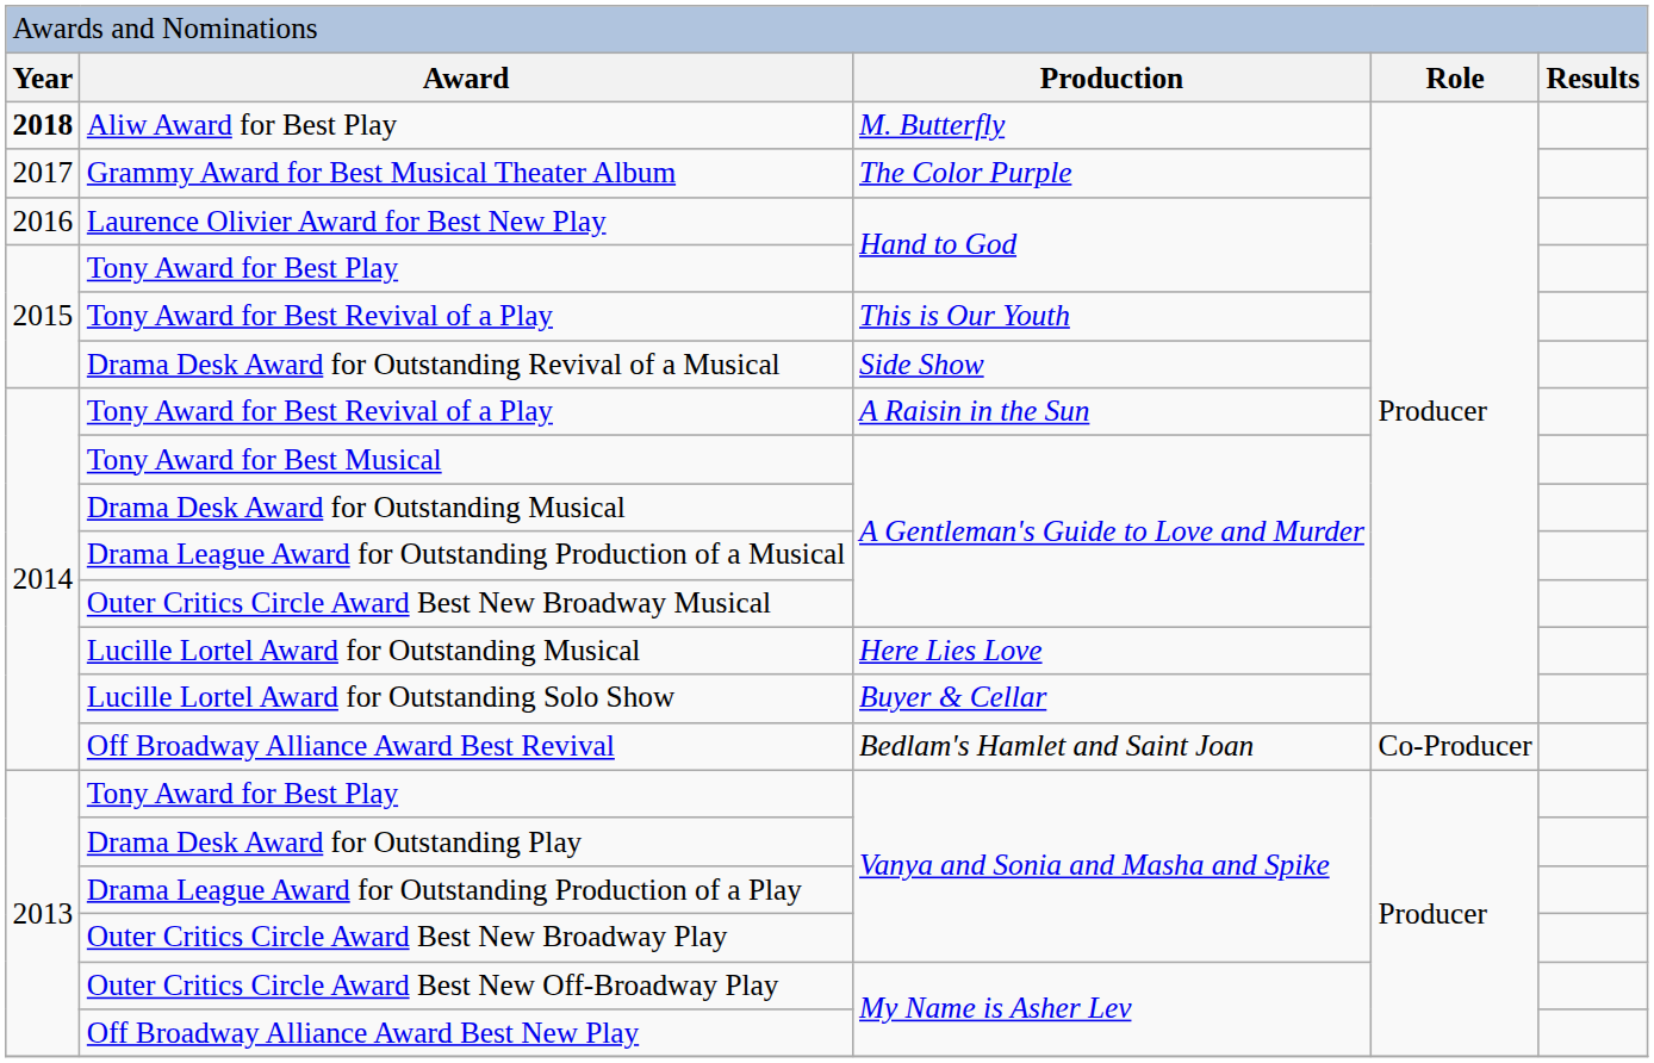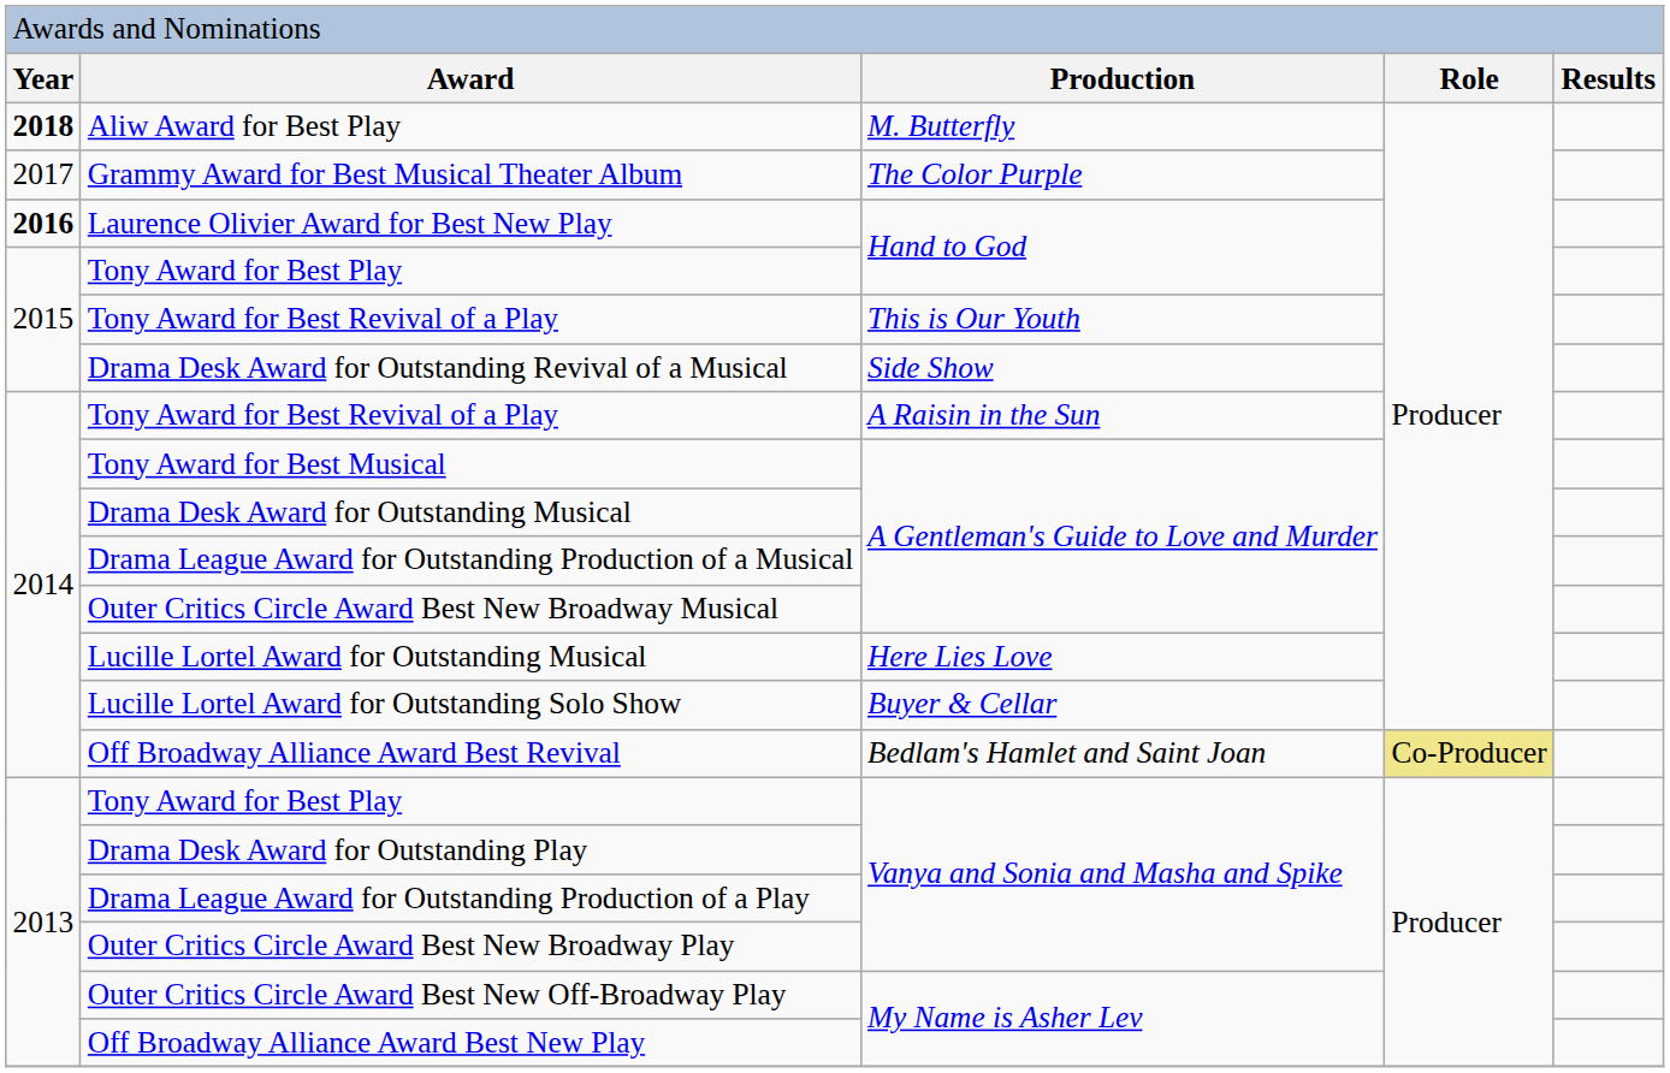Laurence Olivier Award for Best New Play | column 1: normal -> bold
Off Broadway Alliance Award Best Revival | column 4: no background -> khaki background
